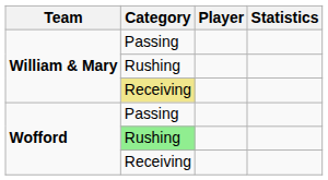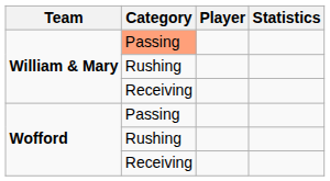William & Mary / Passing | Category: no background -> lightsalmon background
William & Mary / Receiving | Category: khaki background -> no background
Wofford / Rushing | Category: lightgreen background -> no background
